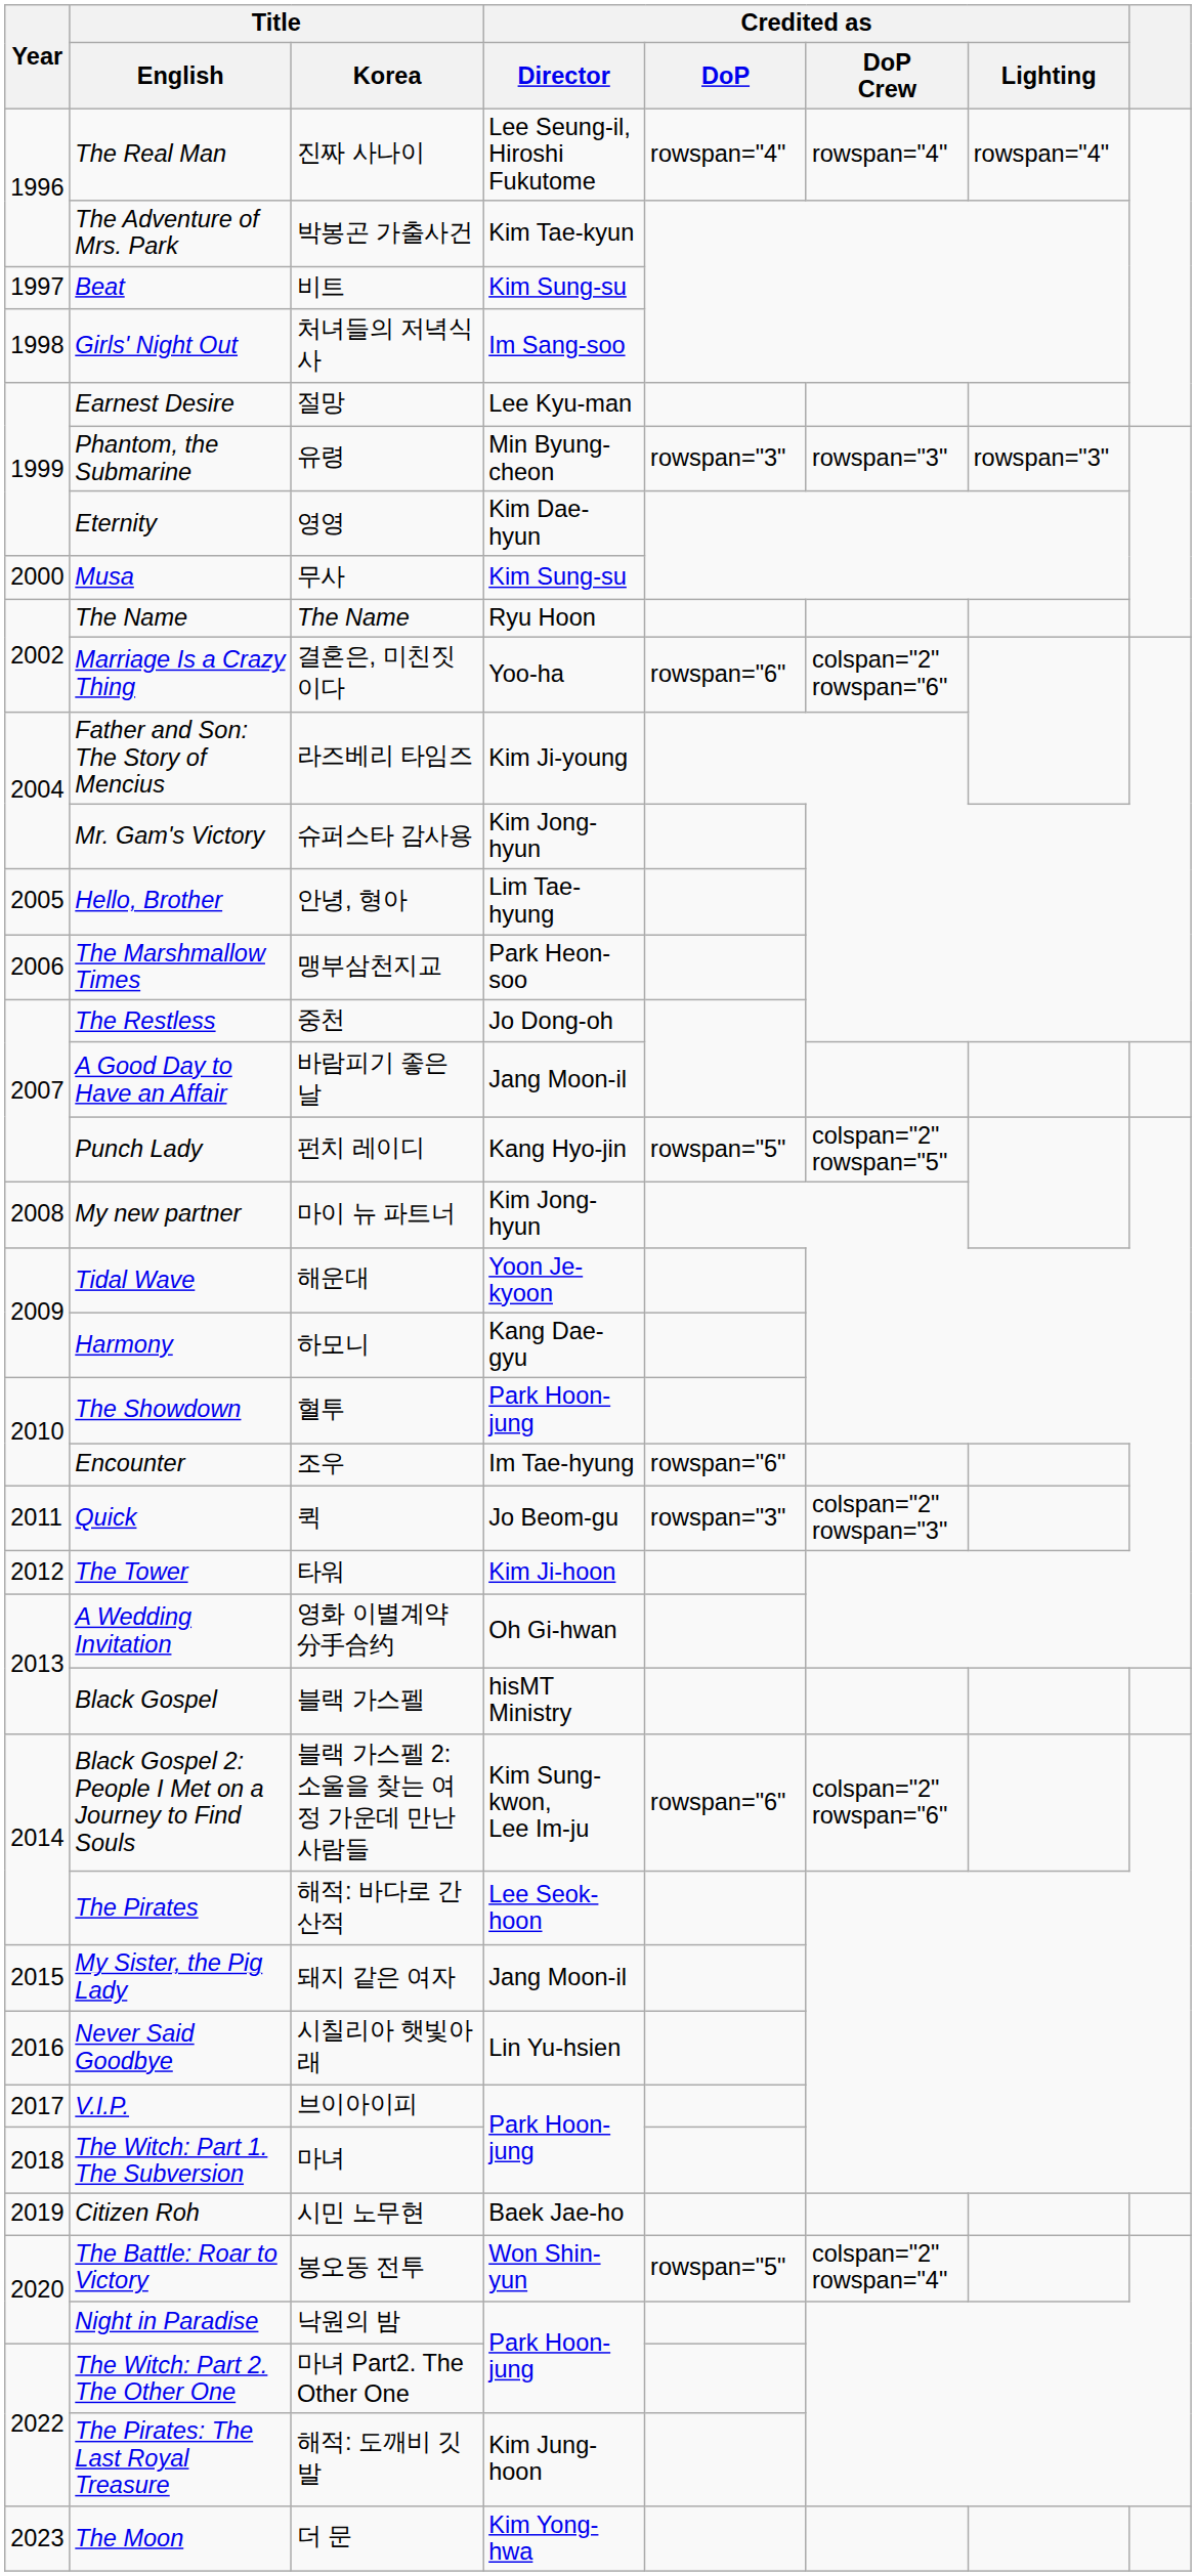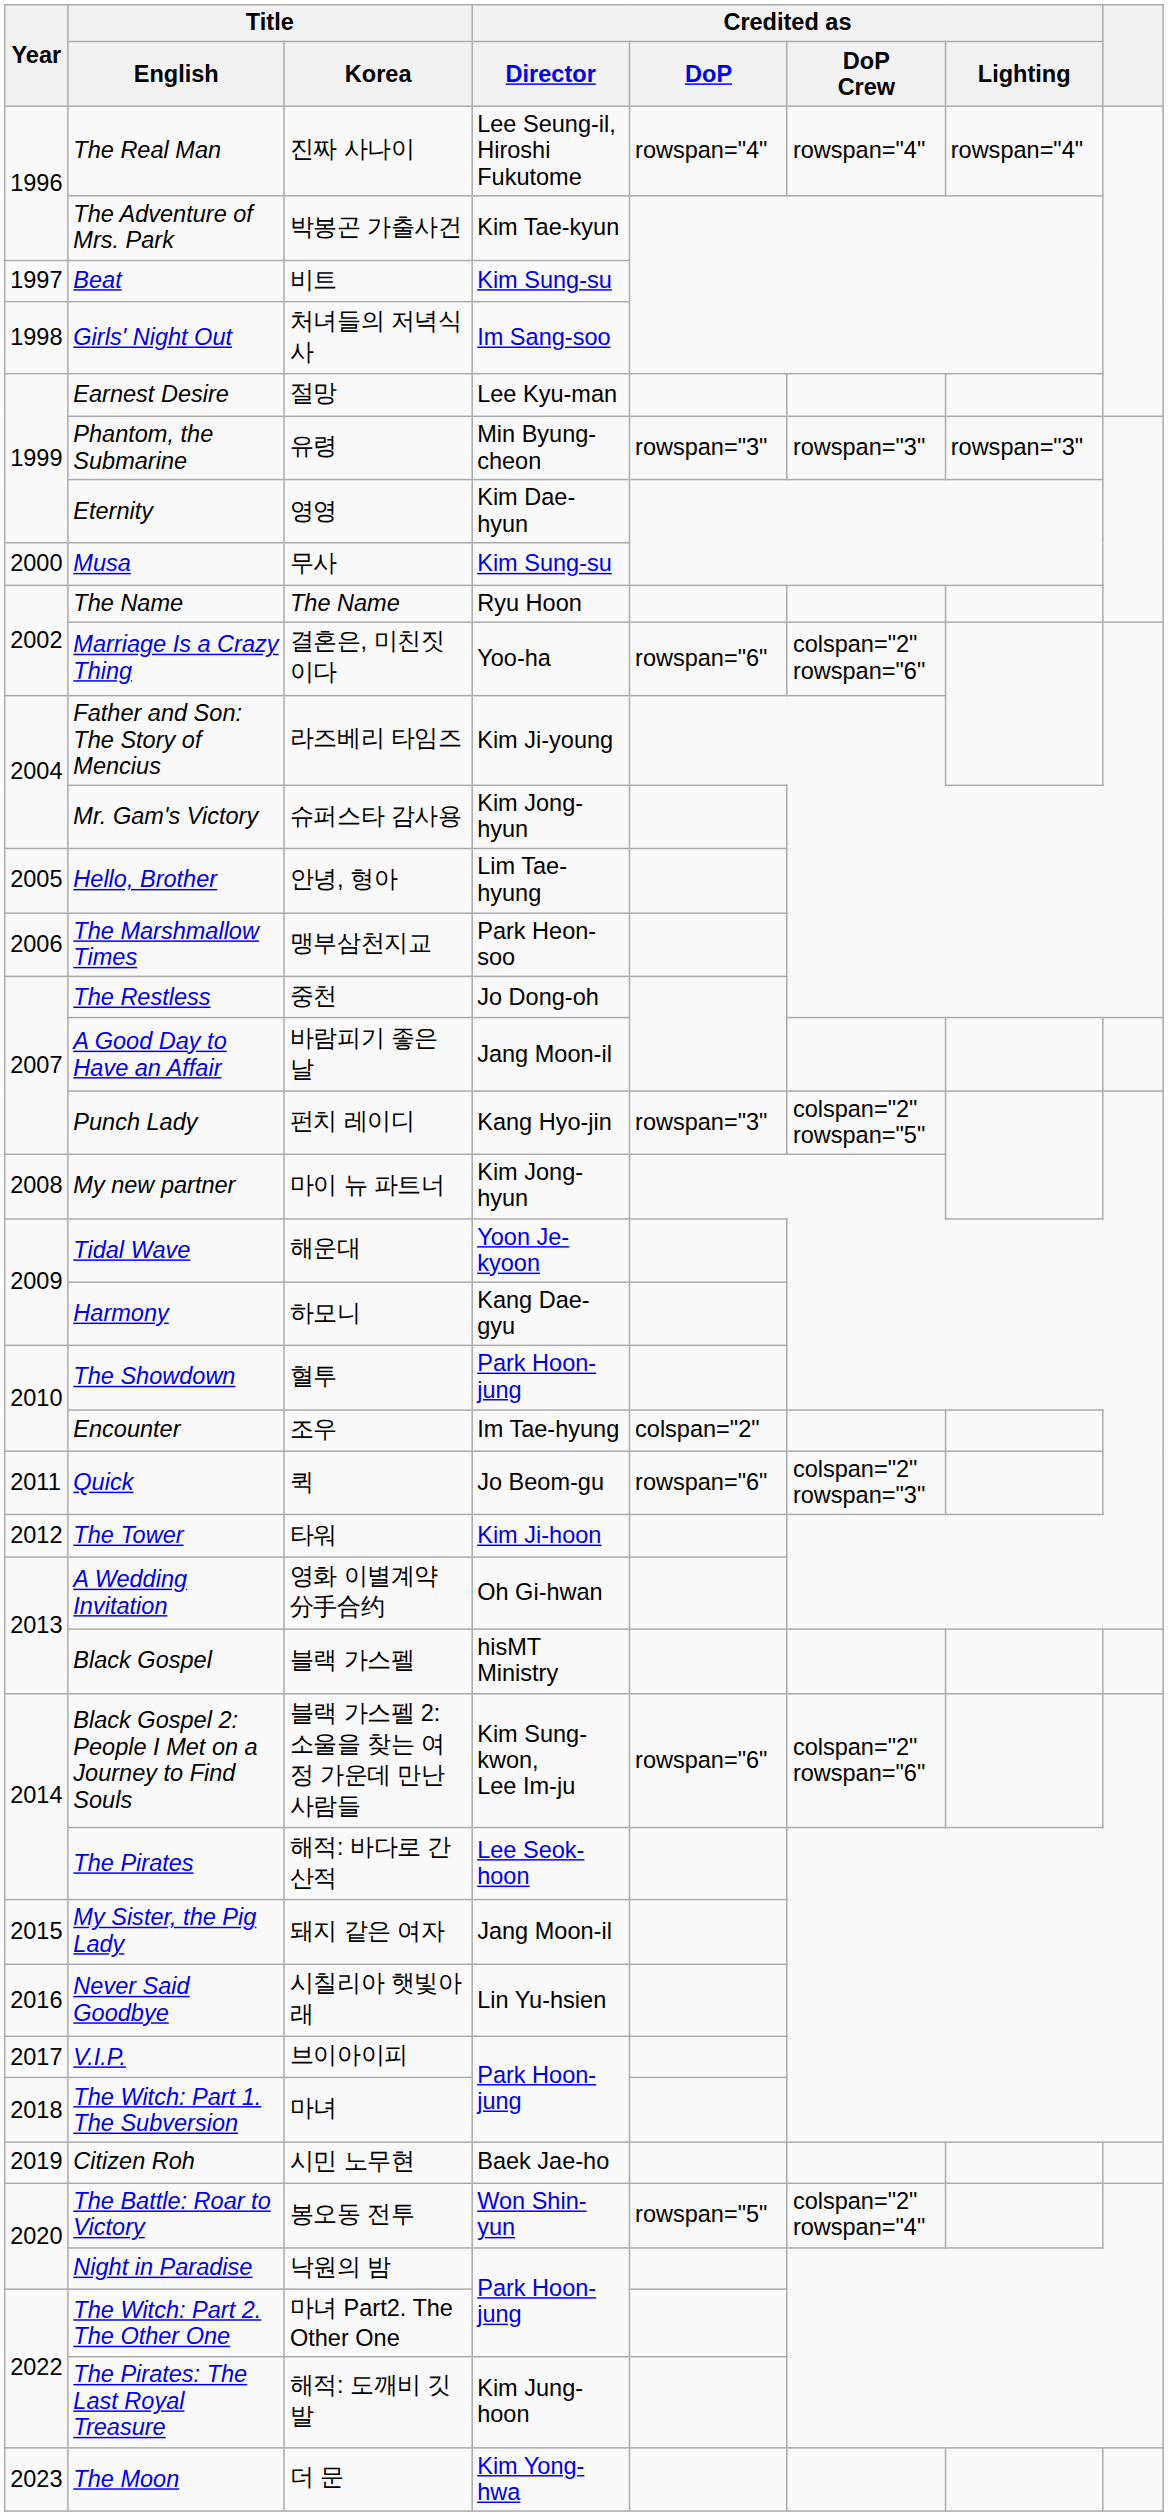Punch Lady | Credited as / DoP: rowspan="5" -> rowspan="3"
Encounter | Credited as / DoP: rowspan="6" -> colspan="2"
Quick | Credited as / DoP: rowspan="3" -> rowspan="6"
